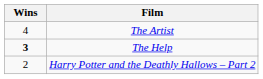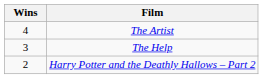The Help | Wins: bold -> normal
